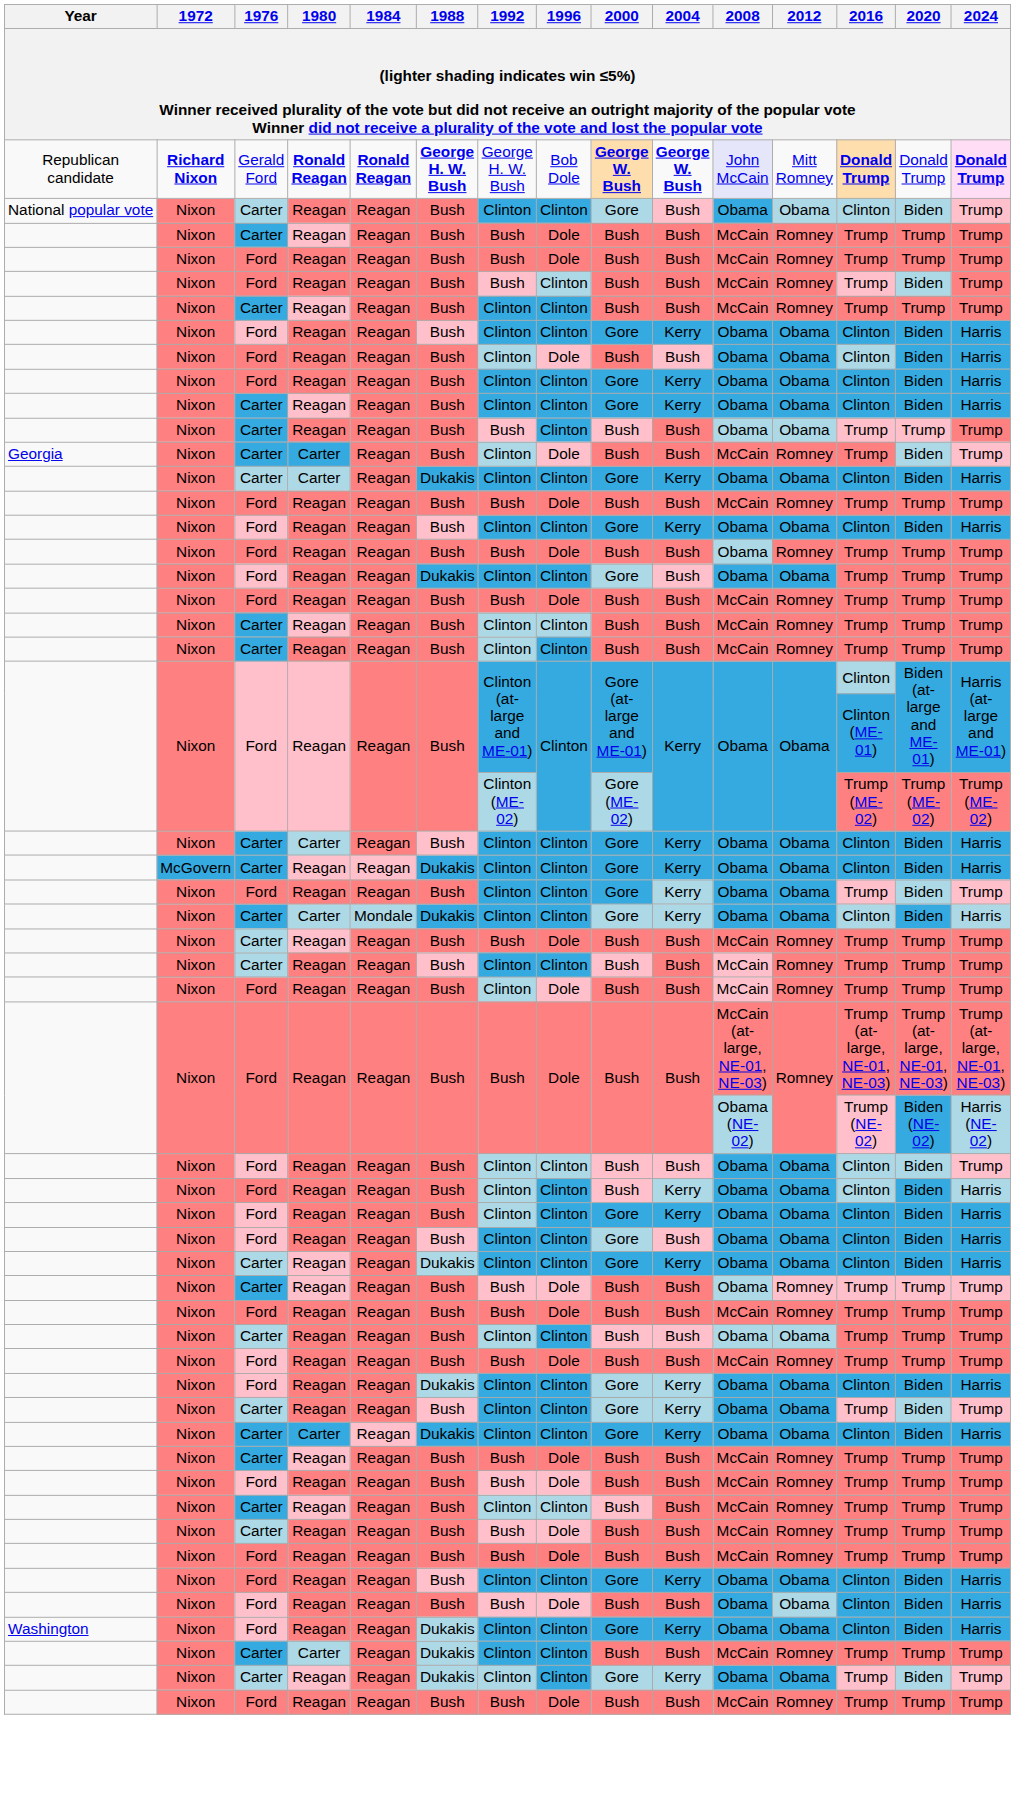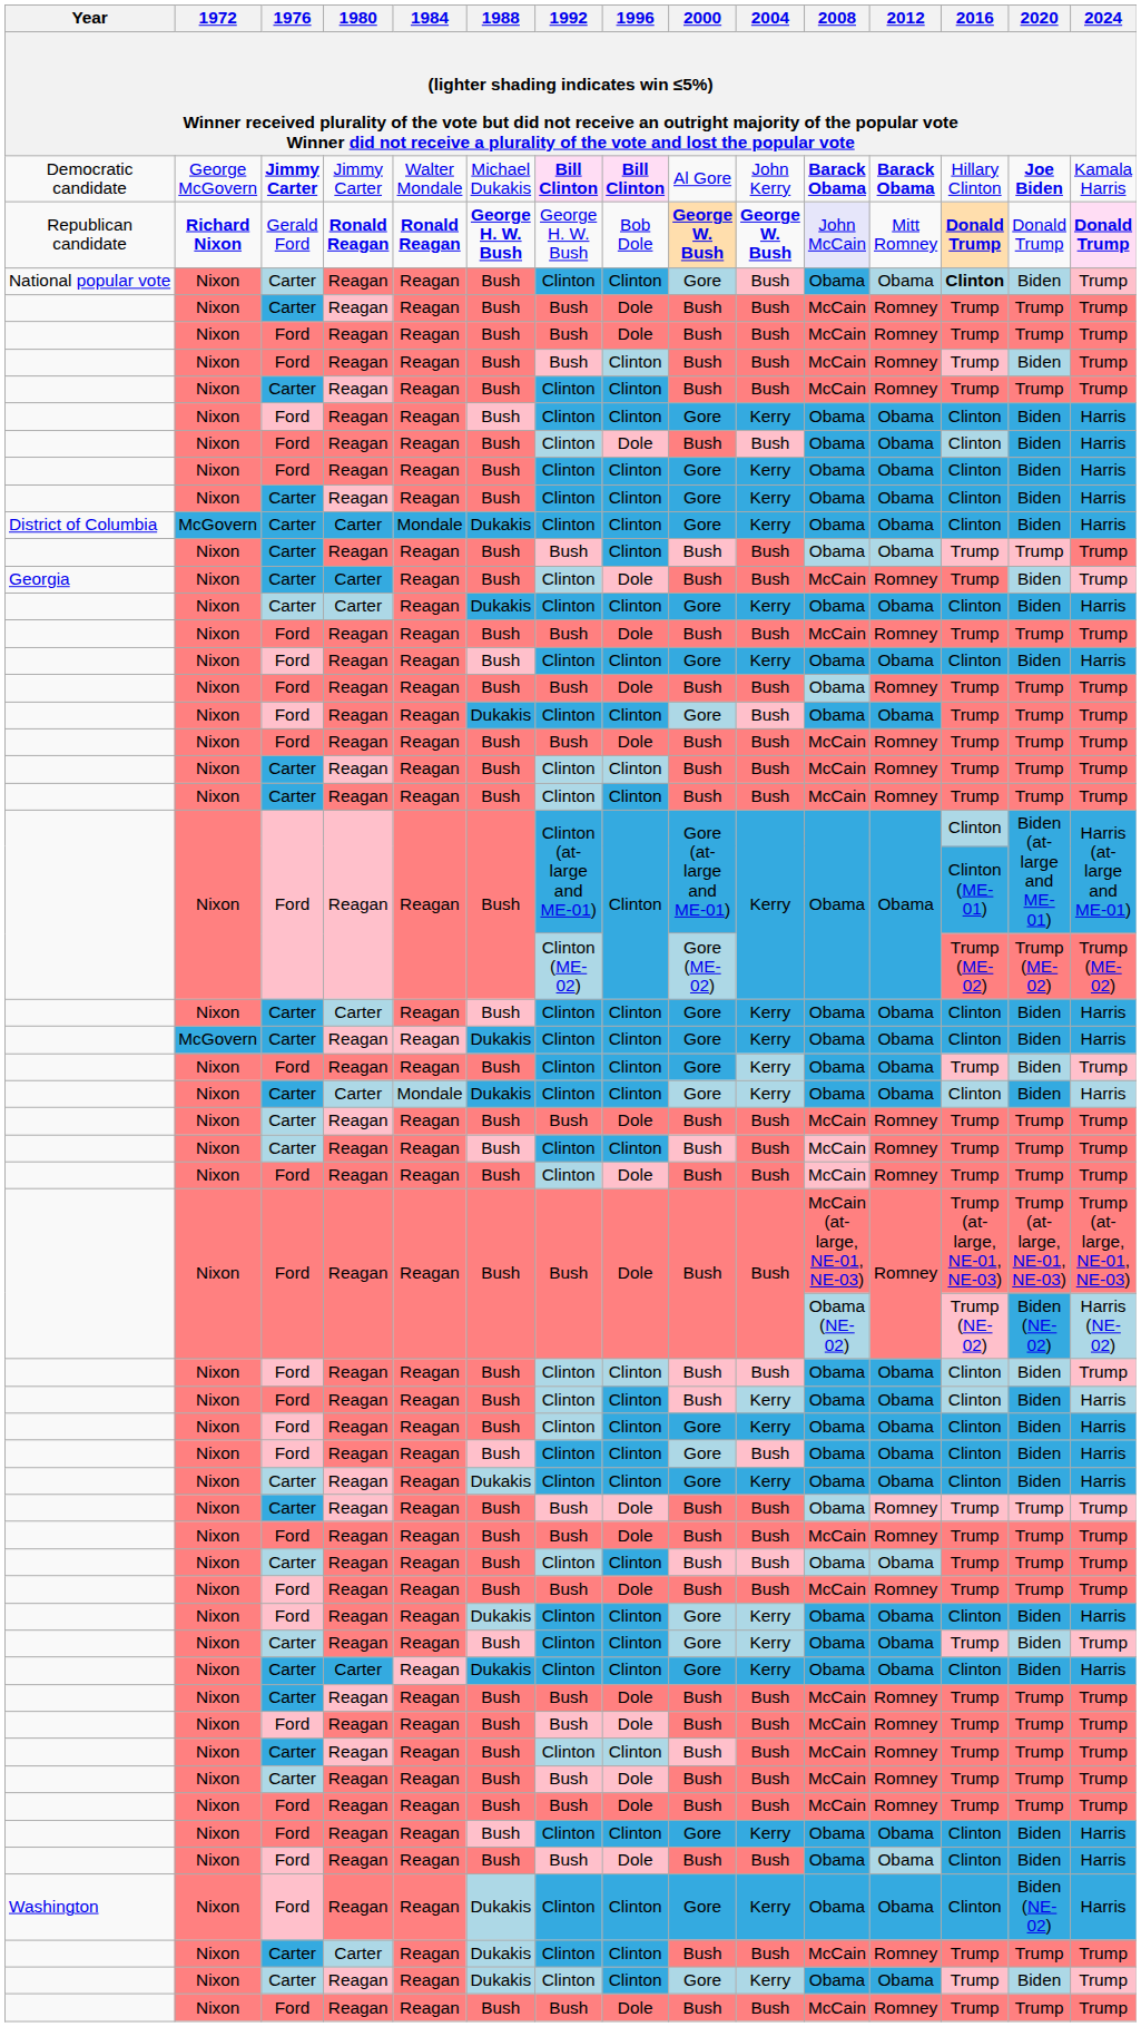+ row: Democratic candidate | George McGovern | Jimmy Carter | Jimmy Carter | Walter Mondale | Michael Dukakis | Bill Clinton | Bill Clinton | Al Gore | John Kerry | Barack Obama | Barack Obama | Hillary Clinton | Joe Biden | Kamala Harris
National popular vote | 2016: normal -> bold
+ row: District of Columbia | McGovern | Carter | Carter | Mondale | Dukakis | Clinton | Clinton | Gore | Kerry | Obama | Obama | Clinton | Biden | Harris
Washington | 2020: Biden -> Biden (NE-02)
